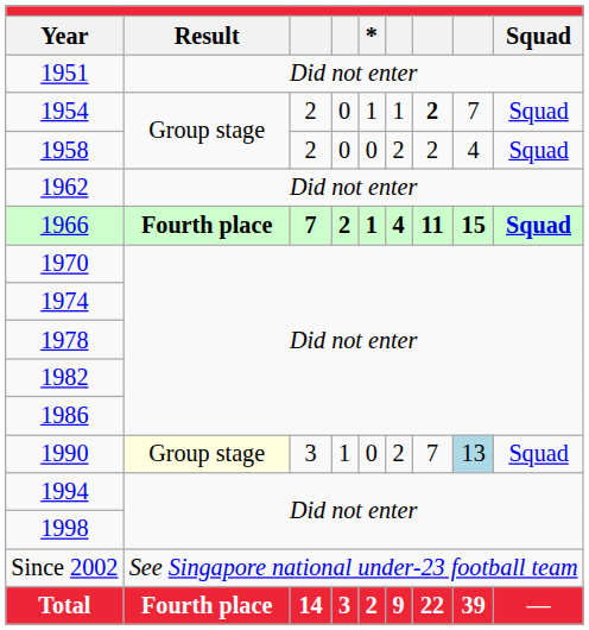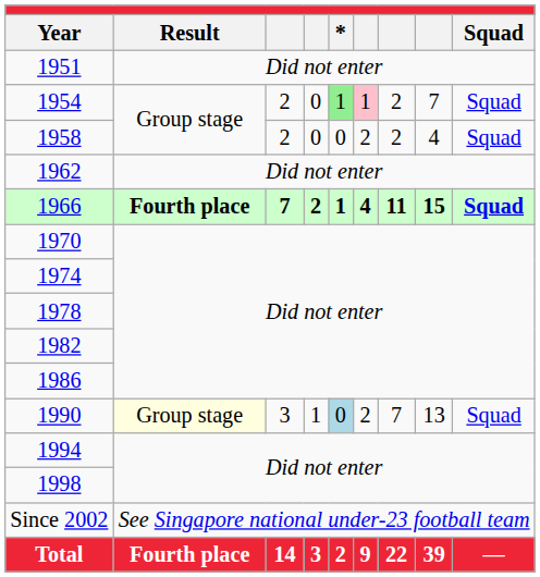1954 | *: no background -> lightgreen background
1954 | column 6: no background -> pink background
1954 | column 7: bold -> normal
1990 | *: no background -> lightblue background
1990 | column 8: lightblue background -> no background
